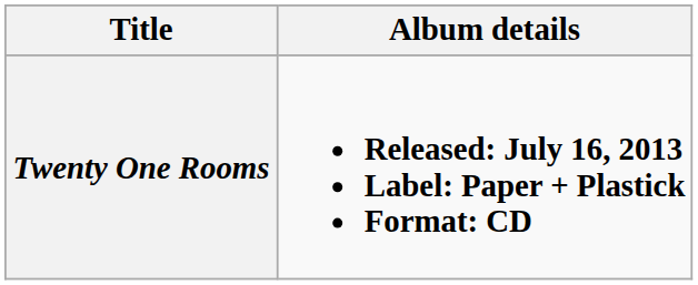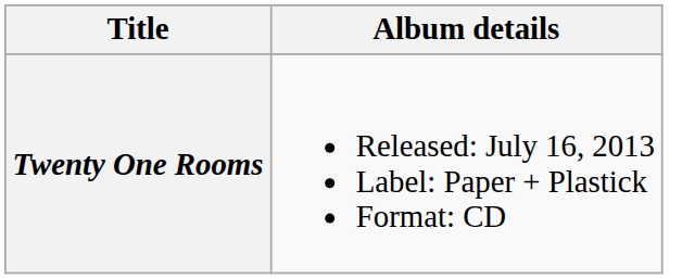Twenty One Rooms | Album details: bold -> normal
